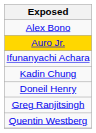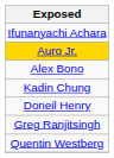row 2 | column 1: Alex Bono -> Ifunanyachi Achara
row 4 | column 1: Ifunanyachi Achara -> Alex Bono
